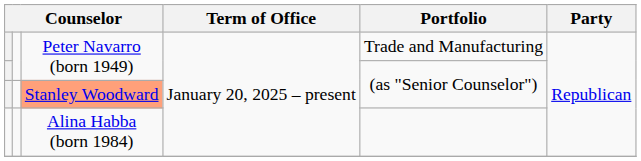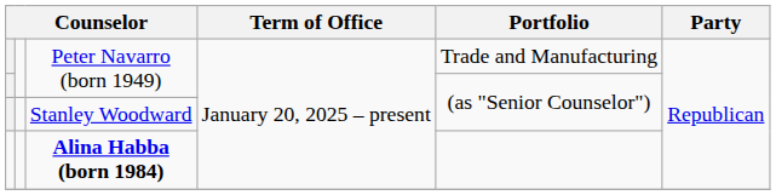Stanley Woodward | column 3: lightsalmon background -> no background
Alina Habba (born 1984) | column 3: normal -> bold
